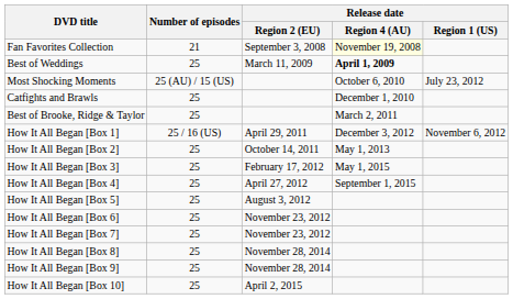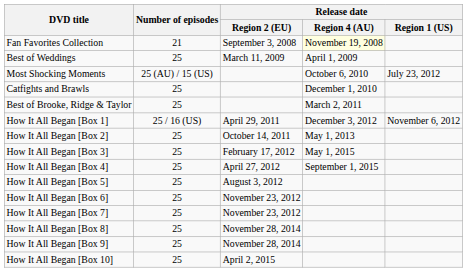Best of Weddings | Release date / Region 4 (AU): bold -> normal
